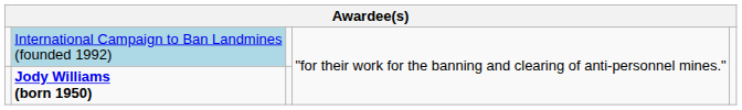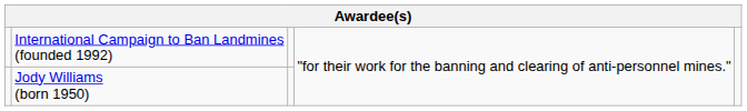International Campaign to Ban Landmines (founded 1992) | column 2: lightblue background -> no background
Jody Williams (born 1950) | column 2: bold -> normal
